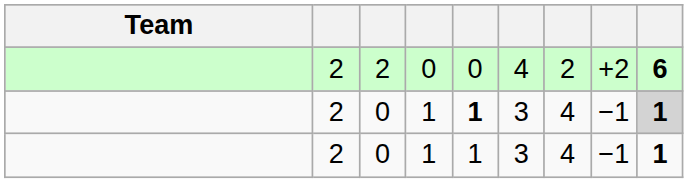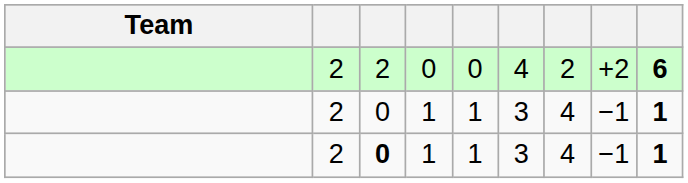row 3 | column 5: bold -> normal
row 3 | column 9: lightgrey background -> no background
row 4 | column 3: normal -> bold
